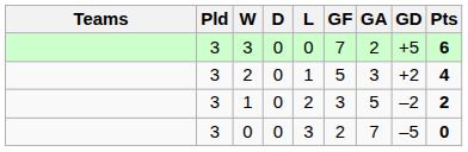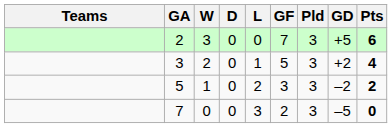columns swapped: Pld <-> GA
